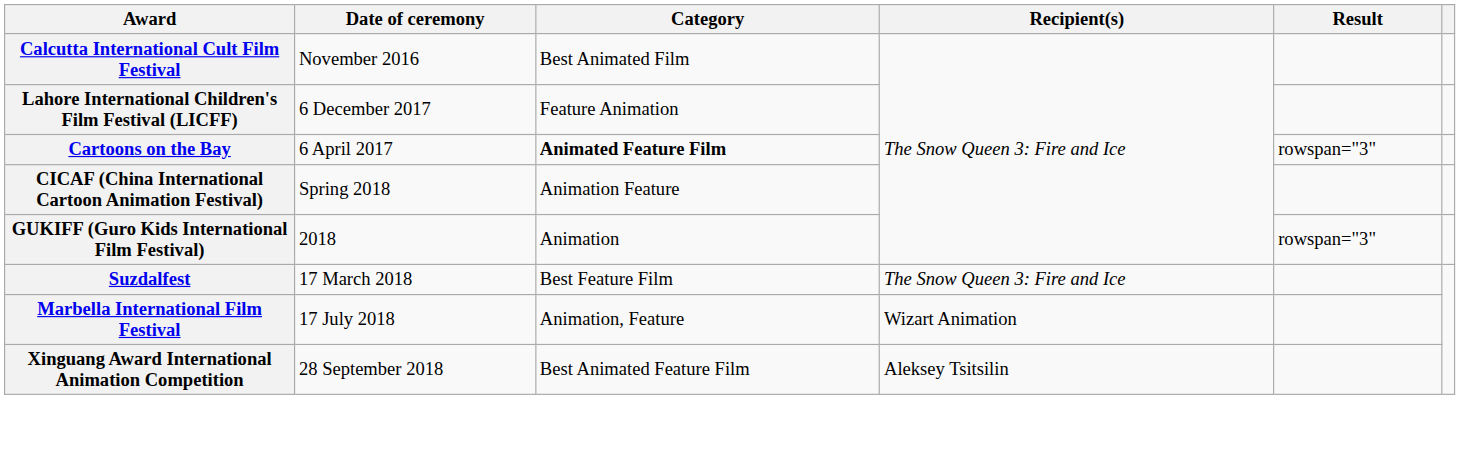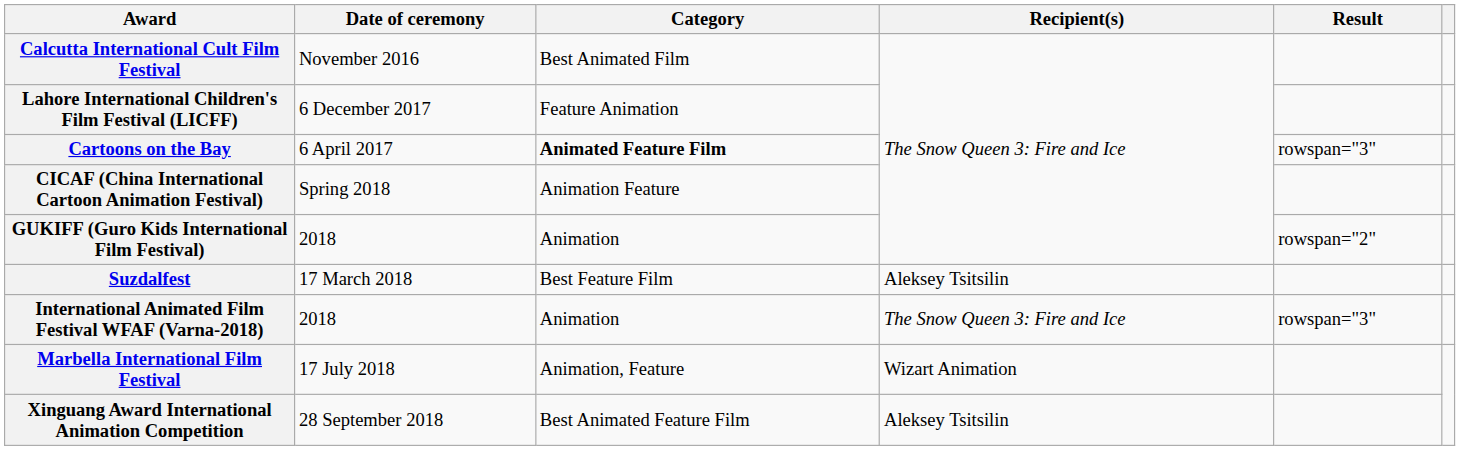GUKIFF (Guro Kids International Film Festival) | Result: rowspan="3" -> rowspan="2"
Suzdalfest | Recipient(s): The Snow Queen 3: Fire and Ice -> Aleksey Tsitsilin
+ row: International Animated Film Festival WFAF (Varna-2018) | 2018 | Animation | The Snow Queen 3: Fire and Ice | rowspan="3"
